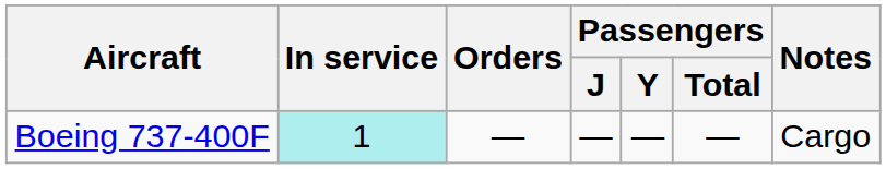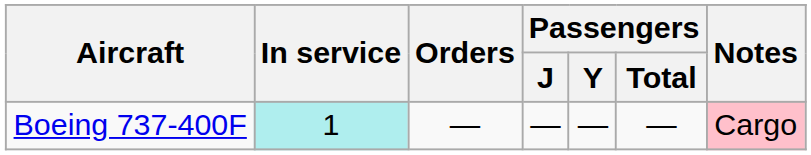Boeing 737-400F | Notes: no background -> pink background
